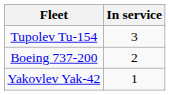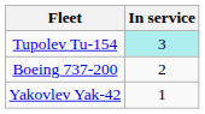Tupolev Tu-154 | In service: no background -> paleturquoise background
